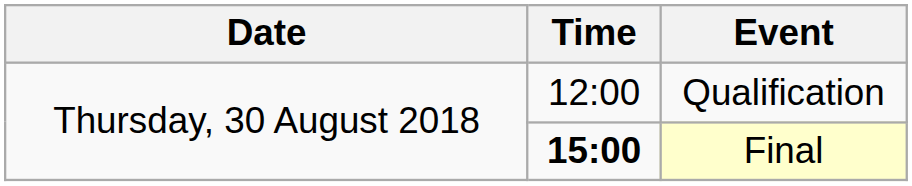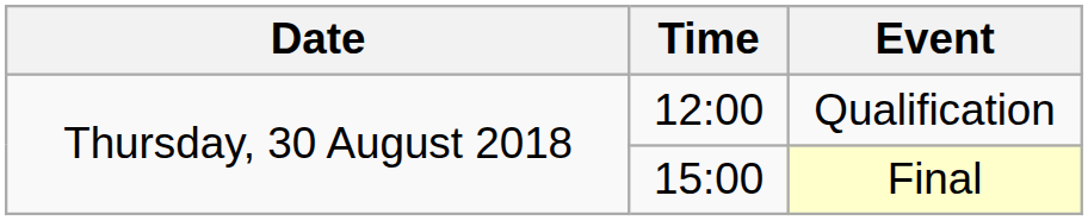Final | Time: bold -> normal
